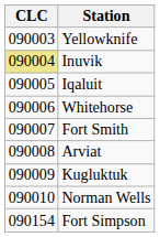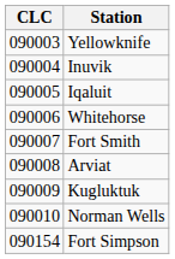Inuvik | CLC: khaki background -> no background
